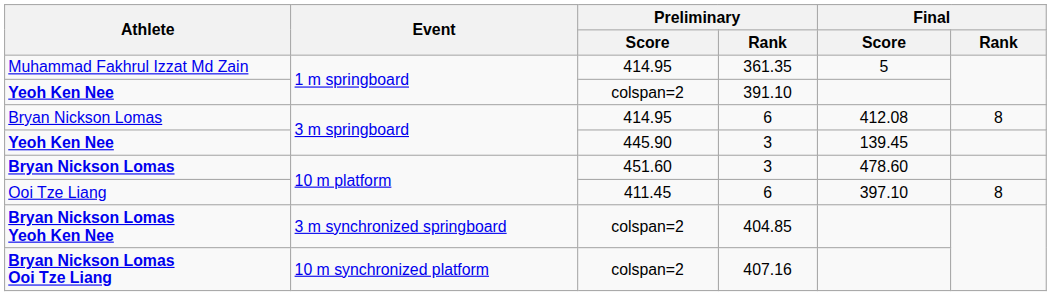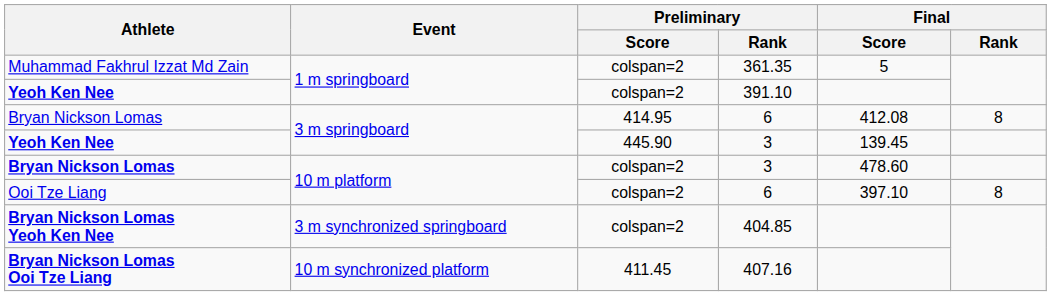Muhammad Fakhrul Izzat Md Zain | Preliminary / Score: 414.95 -> colspan=2
Bryan Nickson Lomas / 3 | Preliminary / Score: 451.60 -> colspan=2
Ooi Tze Liang | Preliminary / Score: 411.45 -> colspan=2
Bryan Nickson Lomas Ooi Tze Liang | Preliminary / Score: colspan=2 -> 411.45
